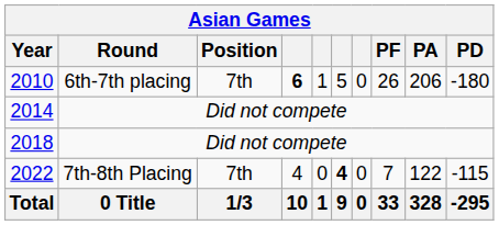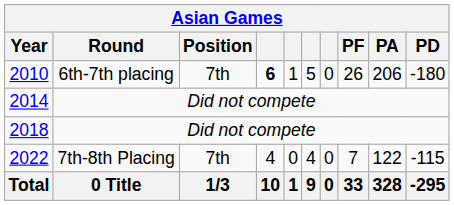2022 | column 6: bold -> normal
